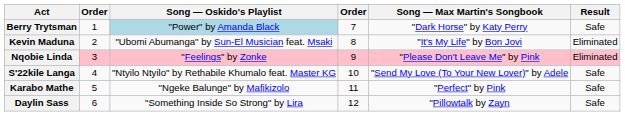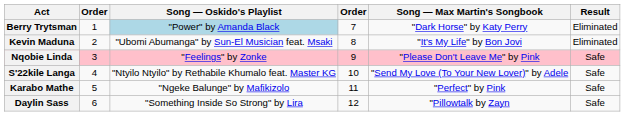Berry Trytsman | Result: Safe -> Eliminated
Nqobie Linda | Result: Eliminated -> Safe
